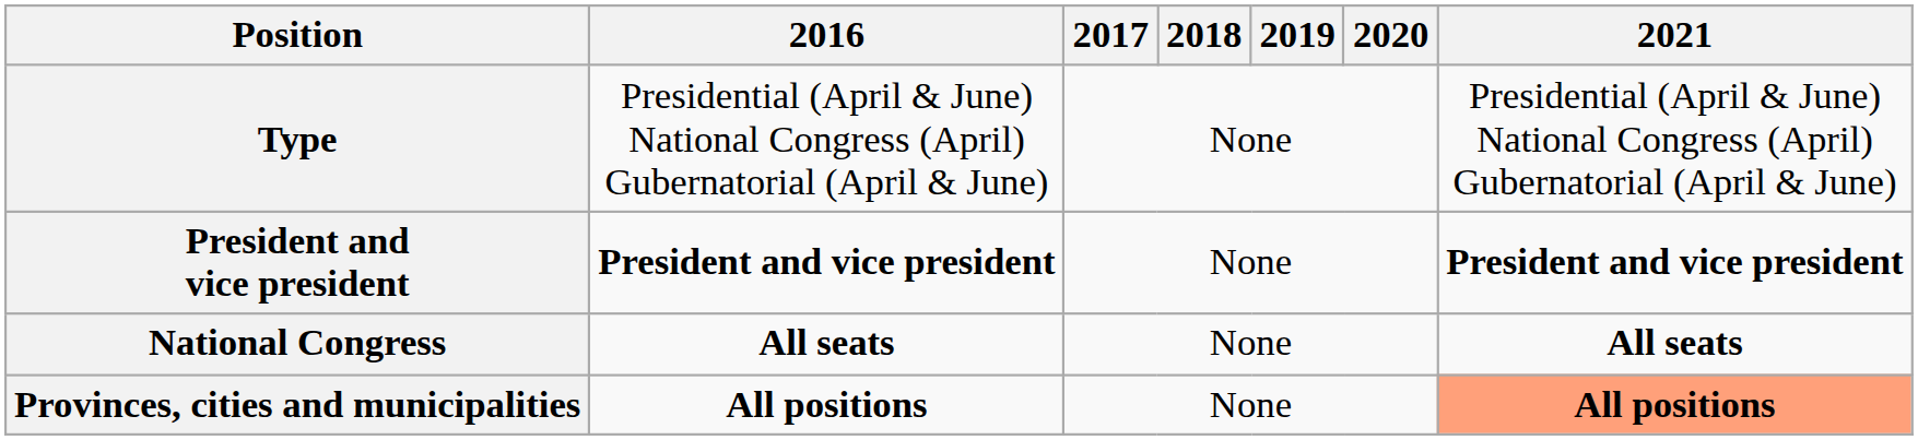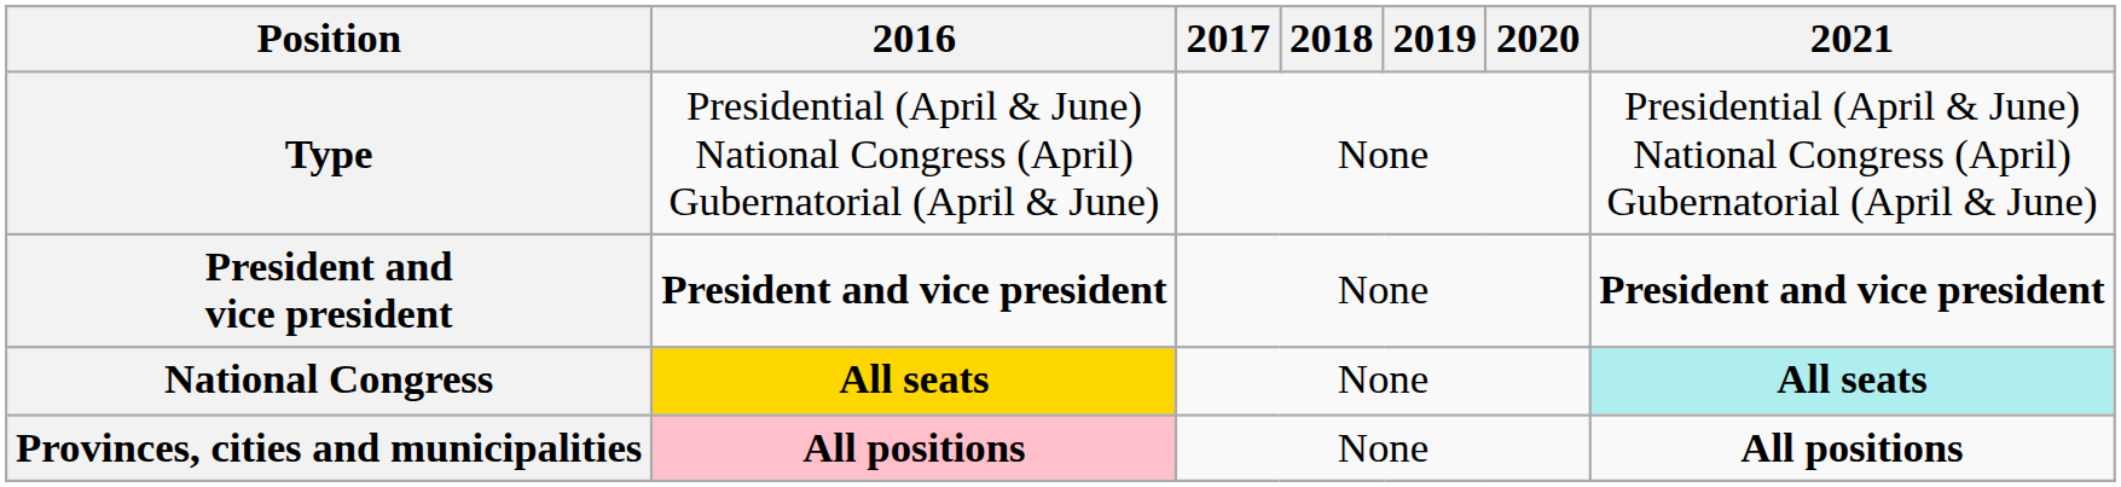National Congress | 2016: no background -> gold background
National Congress | 2021: no background -> paleturquoise background
Provinces, cities and municipalities | 2016: no background -> pink background
Provinces, cities and municipalities | 2021: lightsalmon background -> no background
